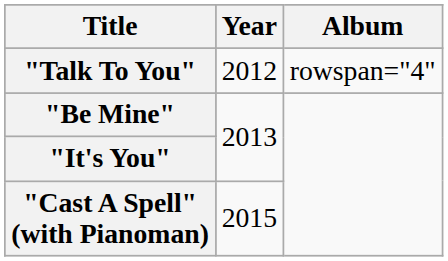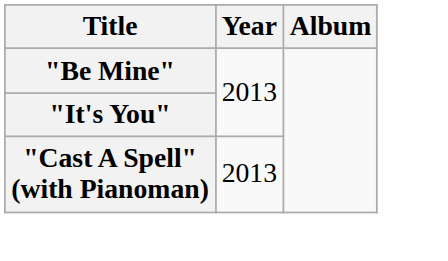- row: "Talk To You" | 2012 | rowspan="4"
"Cast A Spell" (with Pianoman) | Year: 2015 -> 2013
